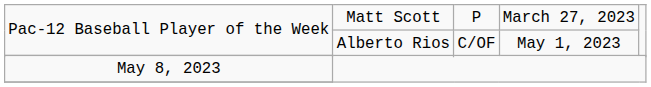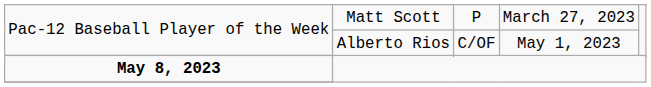May 8, 2023 | column 1: normal -> bold
